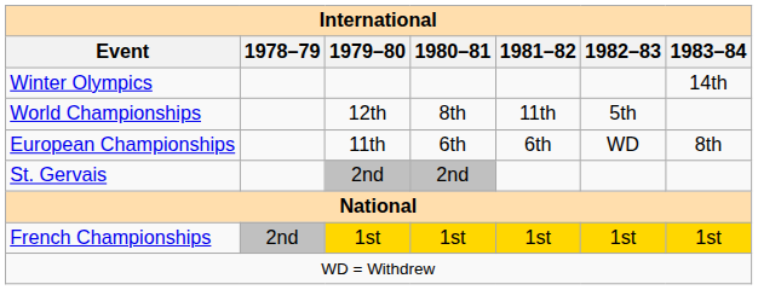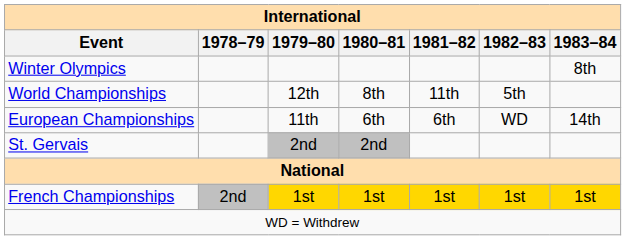Winter Olympics | 1983–84: 14th -> 8th
European Championships | 1983–84: 8th -> 14th
